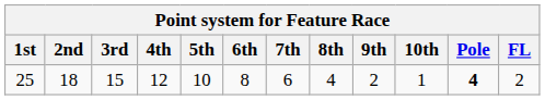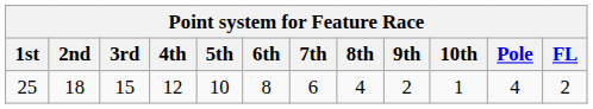25 | Pole: bold -> normal
